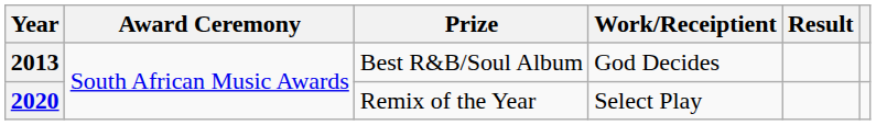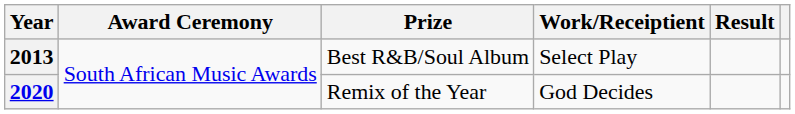2013 | Work/Receiptient: God Decides -> Select Play
2020 | Work/Receiptient: Select Play -> God Decides
